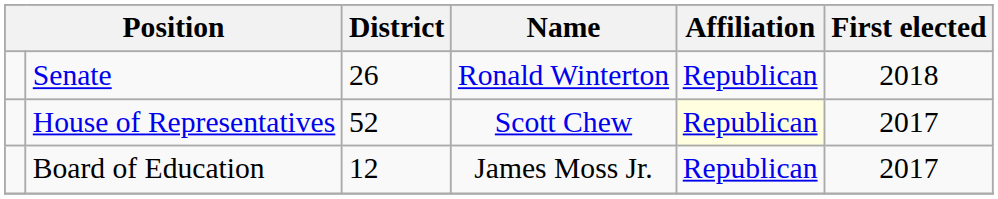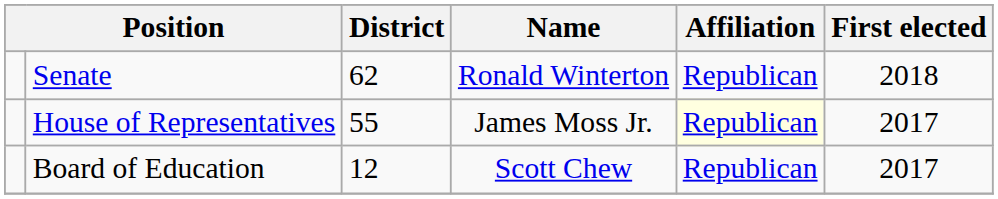Senate | District: 26 -> 62
House of Representatives | District: 52 -> 55
House of Representatives | Name: Scott Chew -> James Moss Jr.
Board of Education | Name: James Moss Jr. -> Scott Chew
